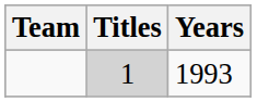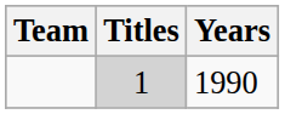row 2 | Years: 1993 -> 1990
